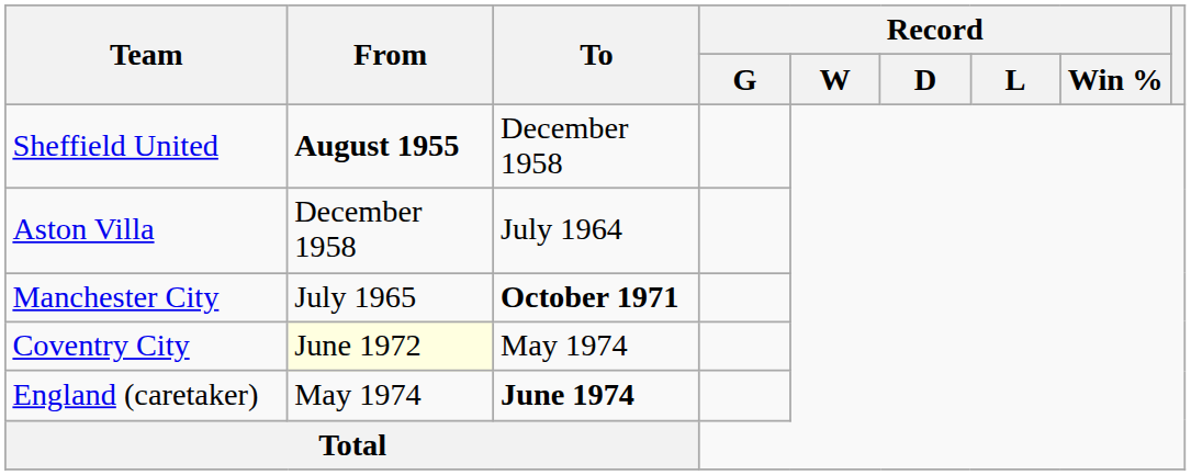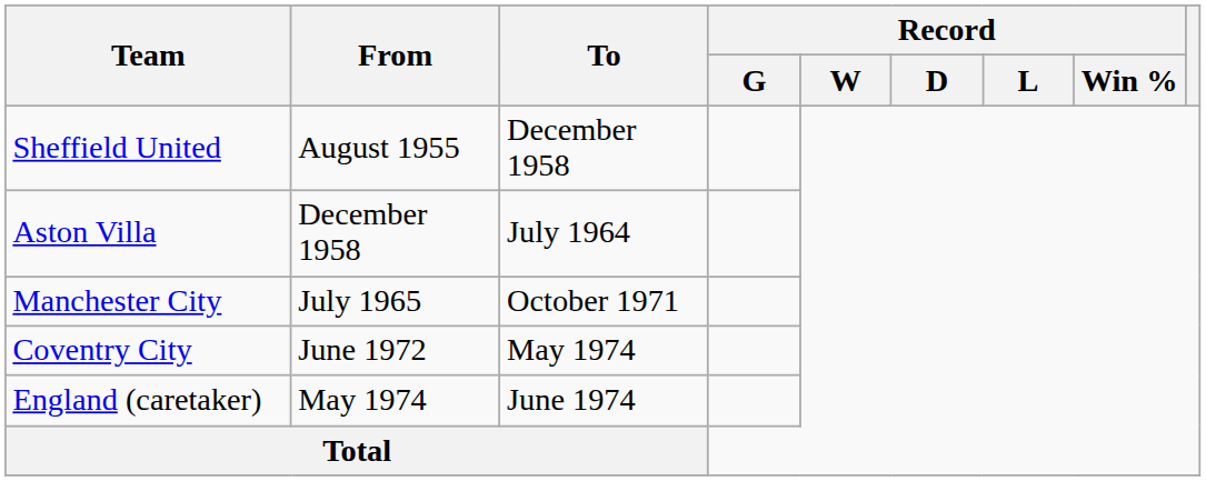Sheffield United | From: bold -> normal
Manchester City | To: bold -> normal
Coventry City | From: lightyellow background -> no background
England (caretaker) | To: bold -> normal
